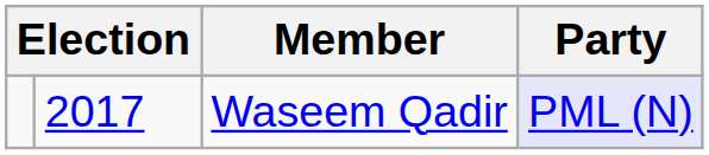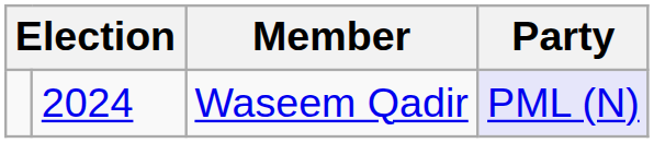Waseem Qadir | column 2: 2017 -> 2024
